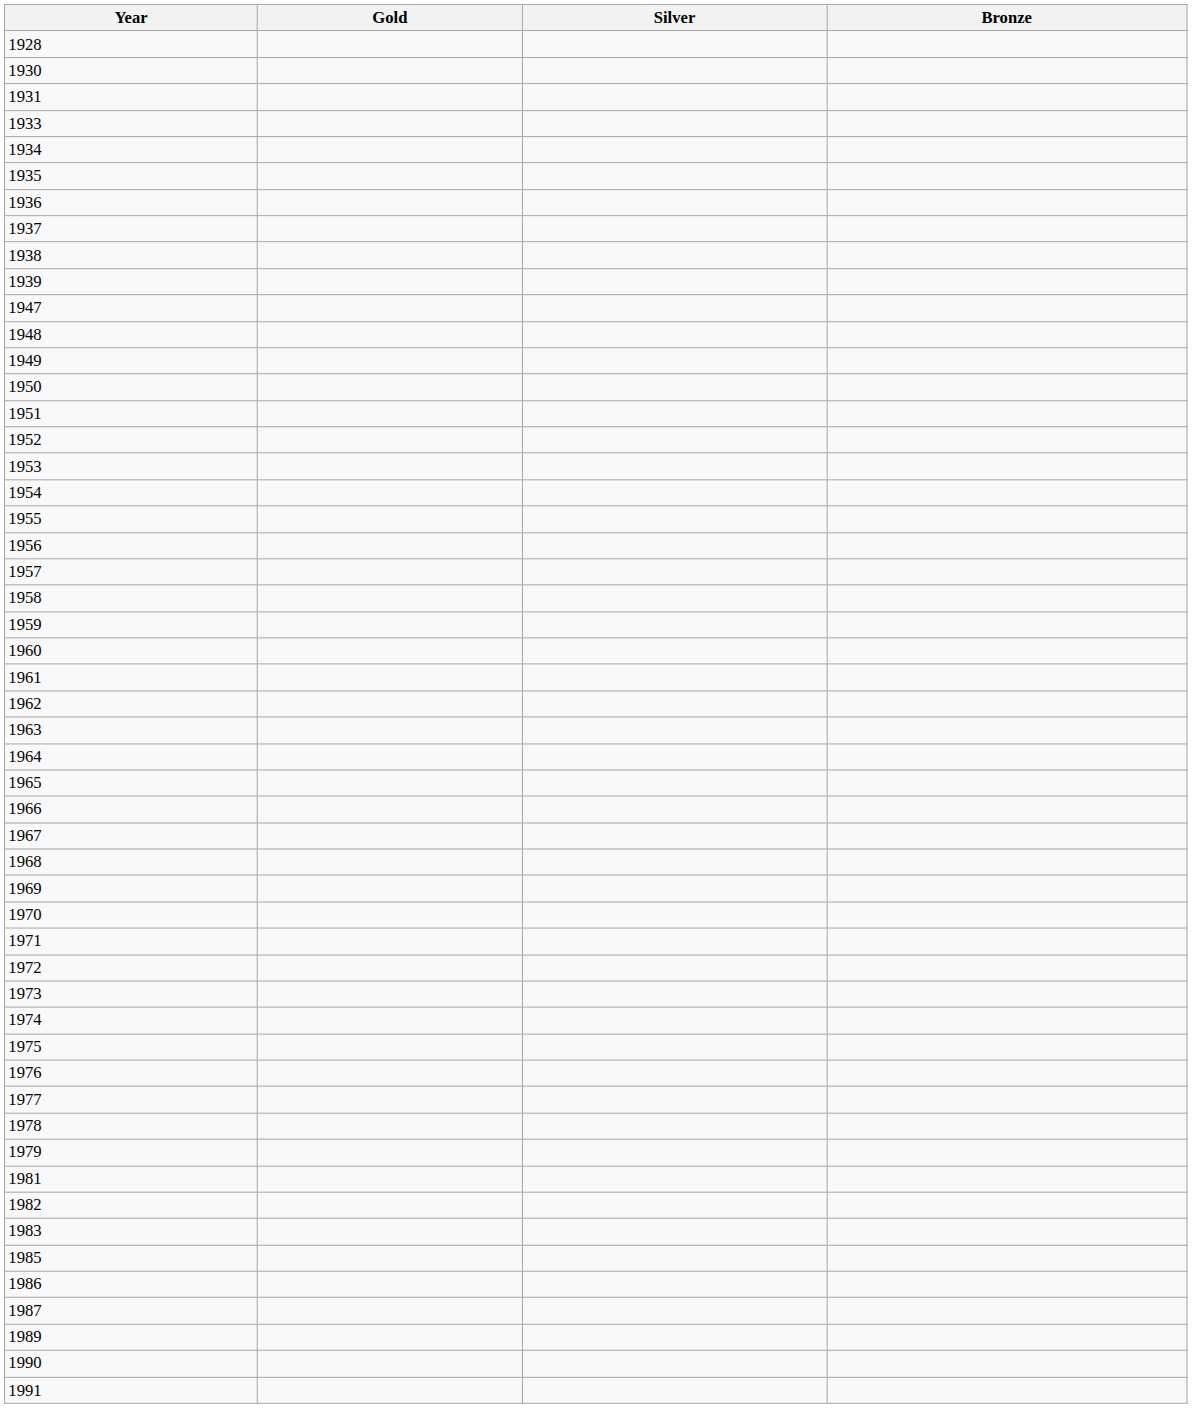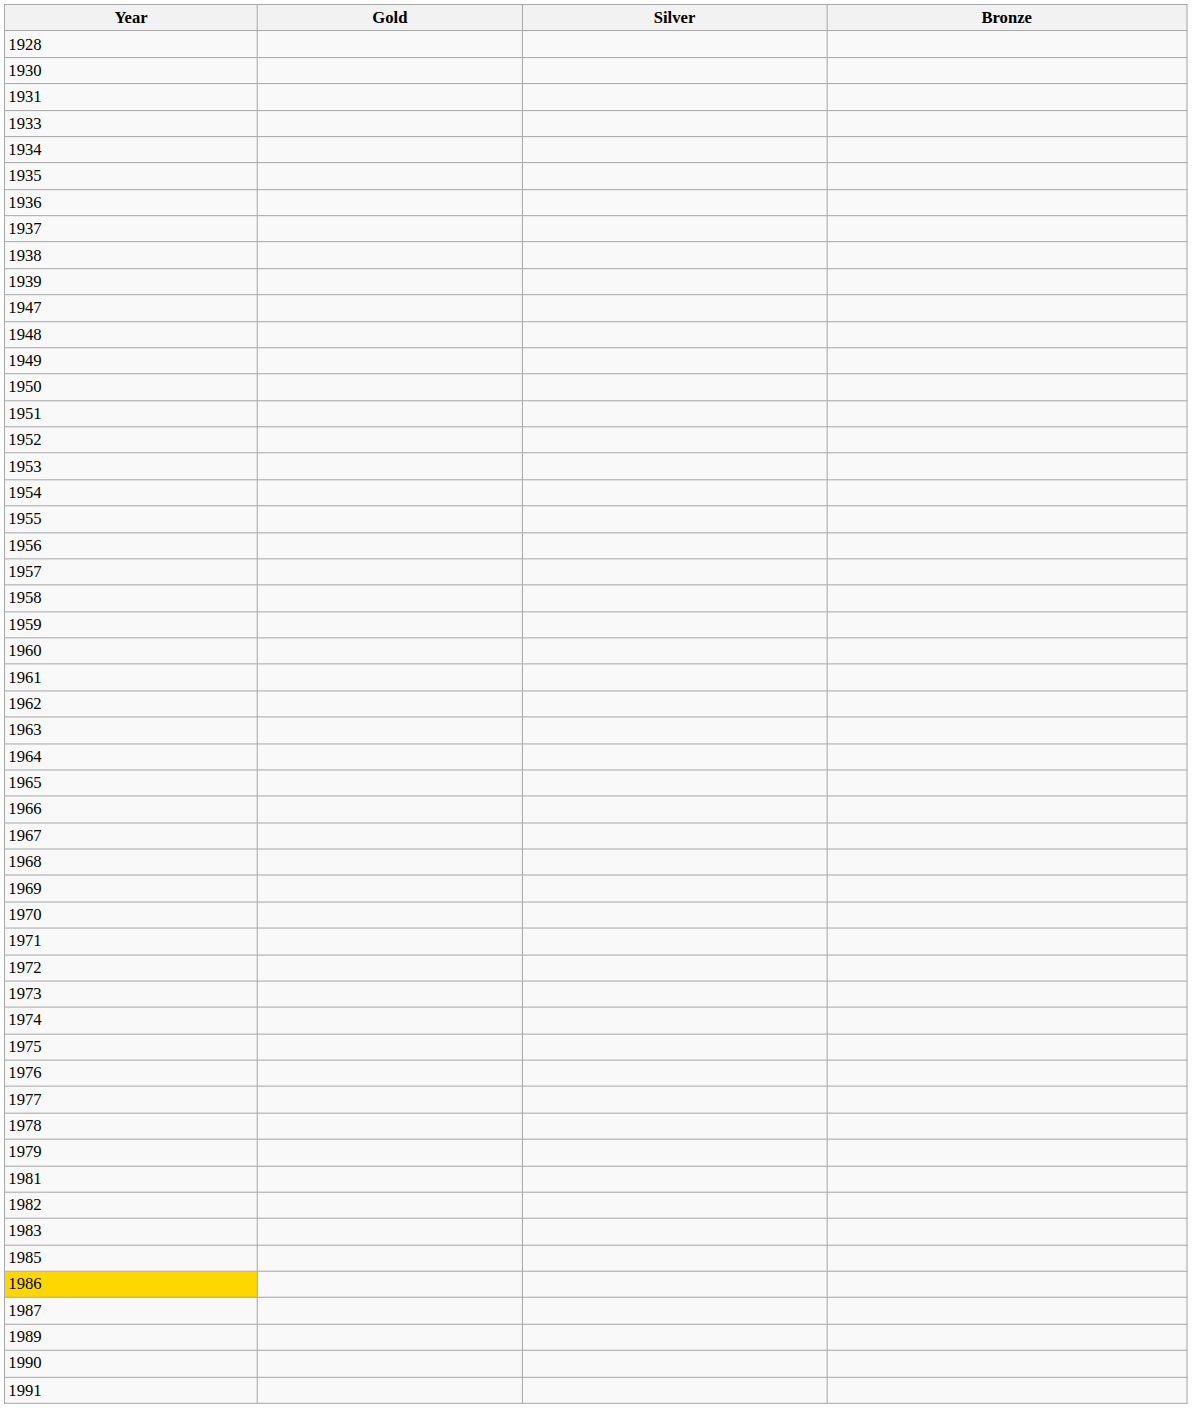1986 | Year: no background -> gold background
